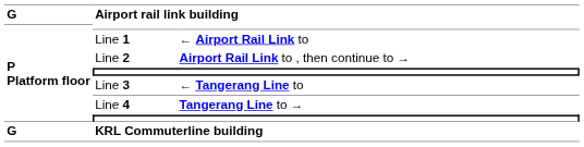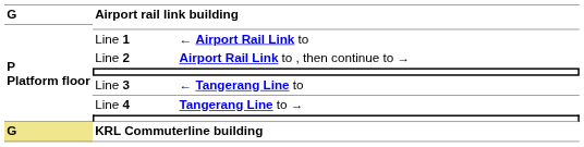KRL Commuterline building | G: no background -> khaki background
